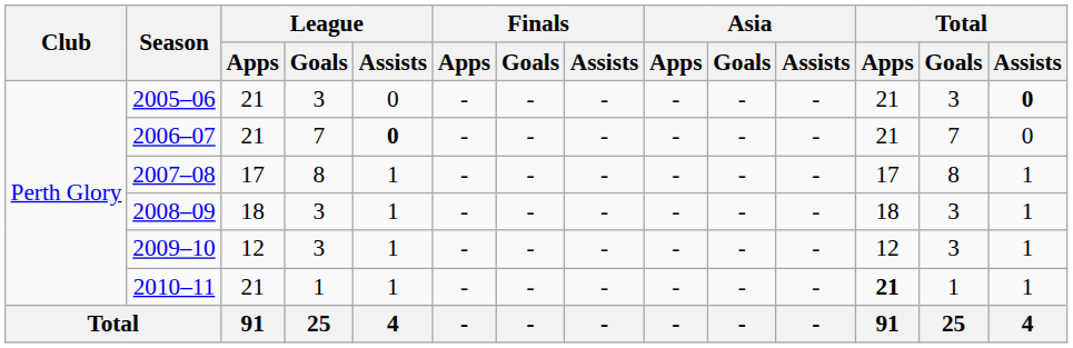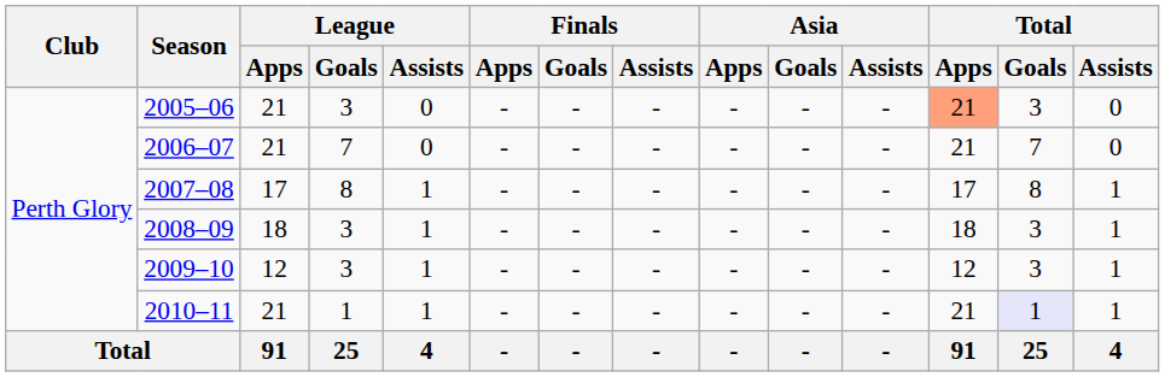2005–06 | Total / Apps: no background -> lightsalmon background
2005–06 | Total / Assists: bold -> normal
2006–07 | League / Assists: bold -> normal
2010–11 | Total / Apps: bold -> normal
2010–11 | Total / Goals: no background -> lavender background
